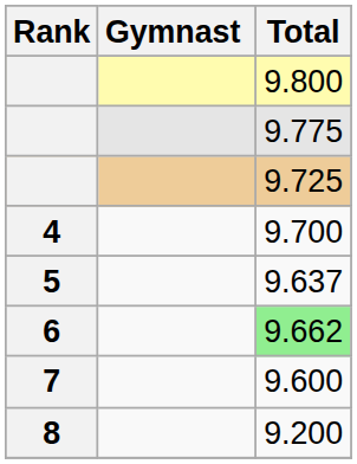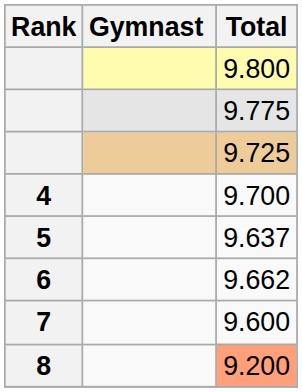9.662 | Total: lightgreen background -> no background
9.200 | Total: no background -> lightsalmon background
